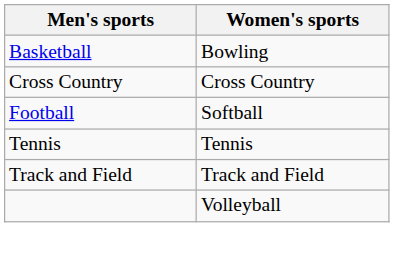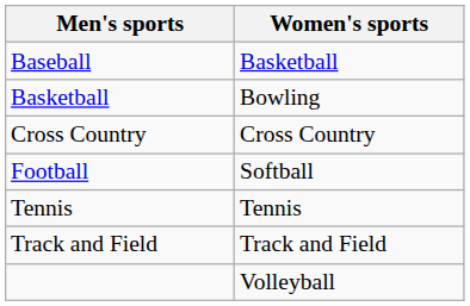+ row: Baseball | Basketball
